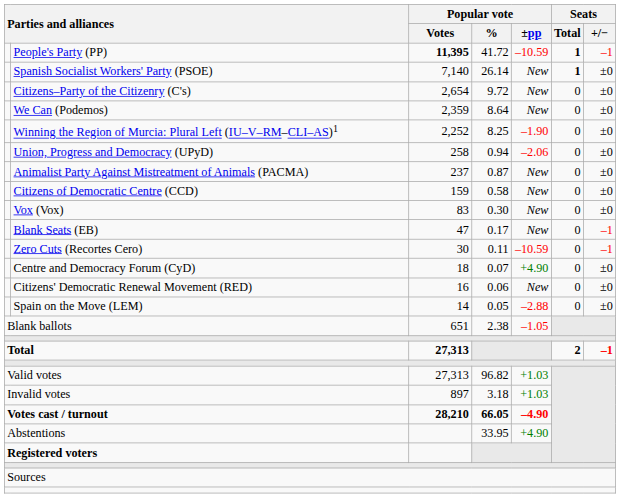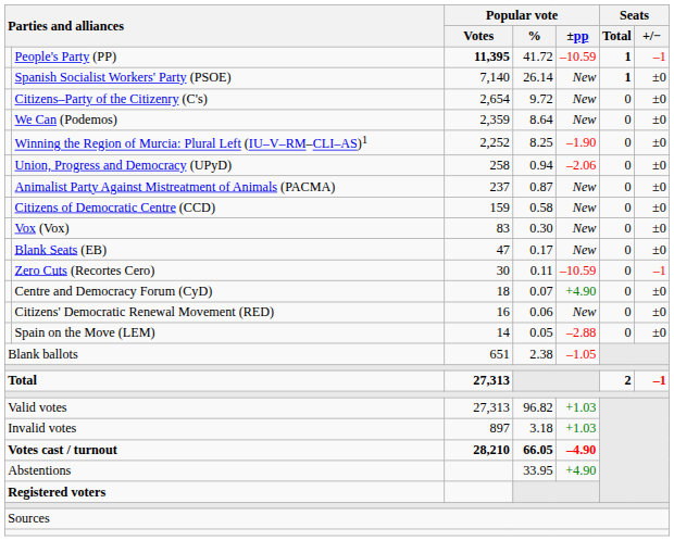Blank Seats (EB) | Seats / +/−: –1 -> ±0
